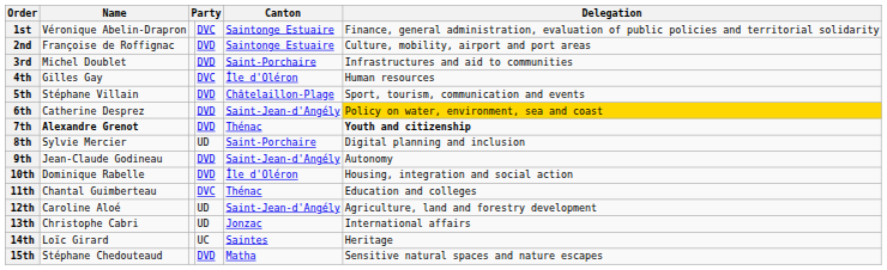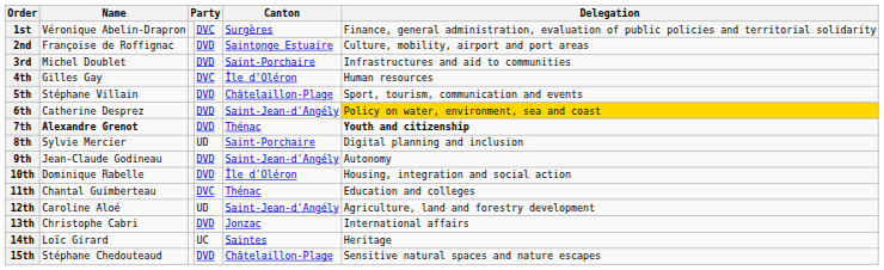1st | Canton: Saintonge Estuaire -> Surgères
13th | column 4: UD -> DVD
15th | Canton: Matha -> Châtelaillon-Plage
